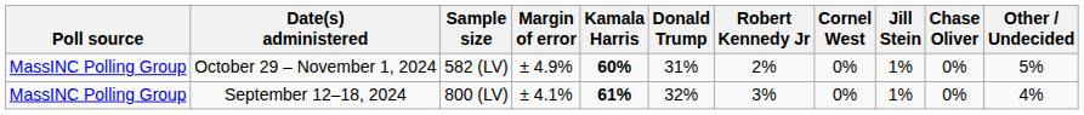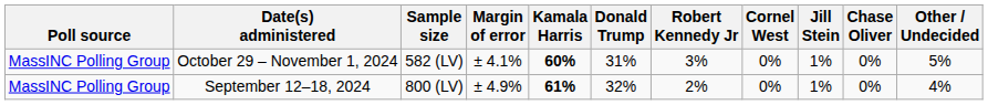October 29 – November 1, 2024 | Margin of error: ± 4.9% -> ± 4.1%
October 29 – November 1, 2024 | Robert Kennedy Jr: 2% -> 3%
September 12–18, 2024 | Margin of error: ± 4.1% -> ± 4.9%
September 12–18, 2024 | Robert Kennedy Jr: 3% -> 2%
